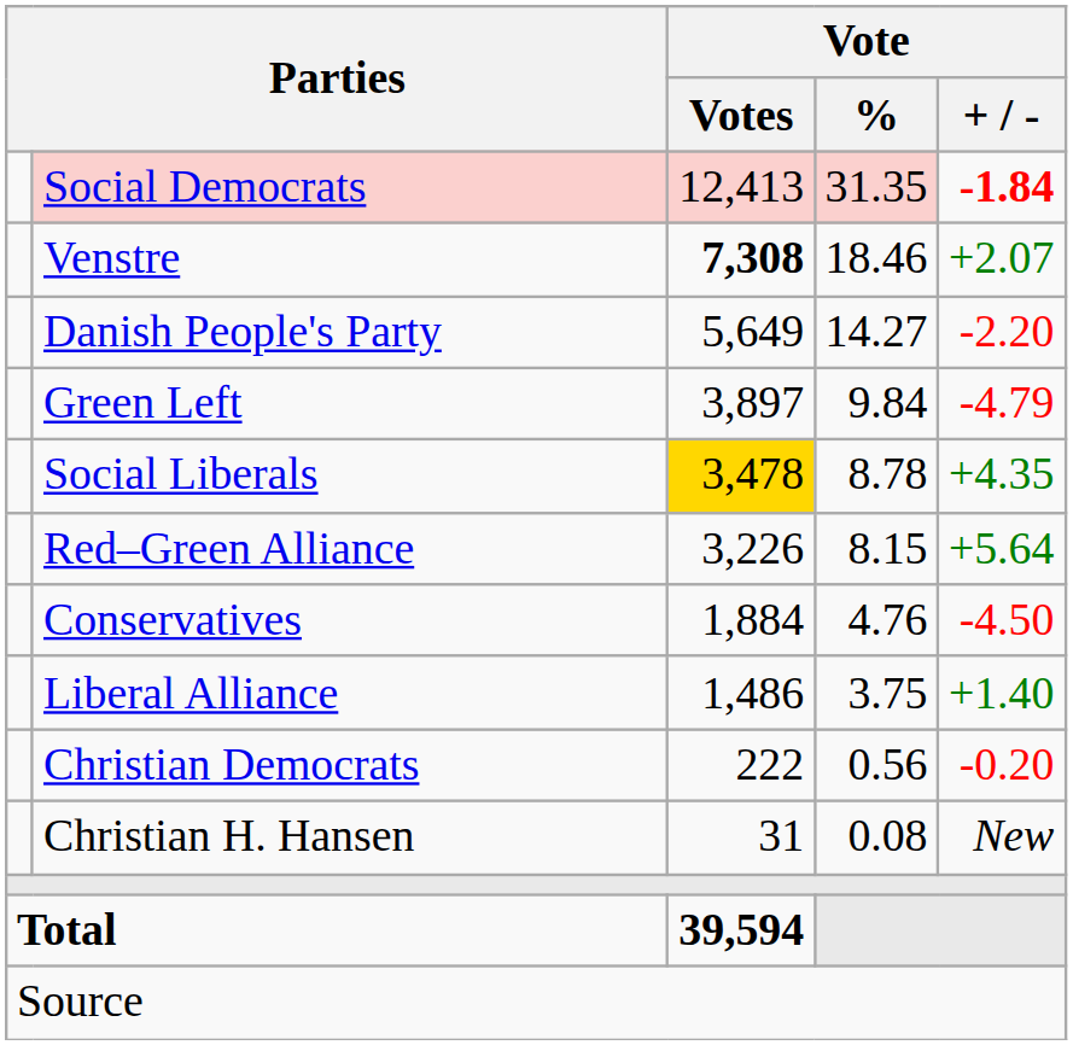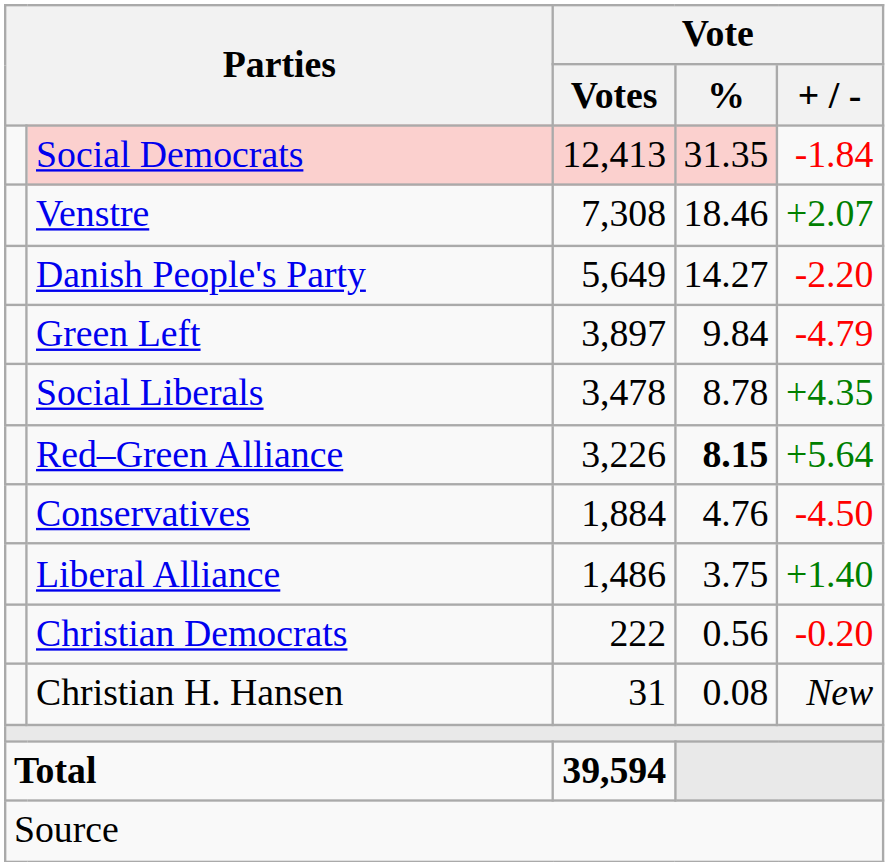Social Democrats | Vote / + / -: bold -> normal
Venstre | Vote / Votes: bold -> normal
Social Liberals | Vote / Votes: gold background -> no background
Red–Green Alliance | Vote / %: normal -> bold
